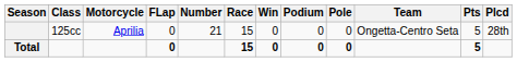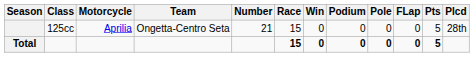columns swapped: Team <-> FLap
